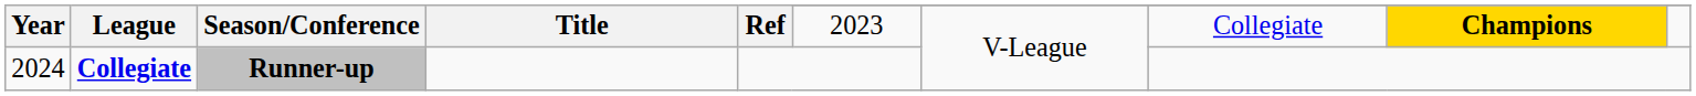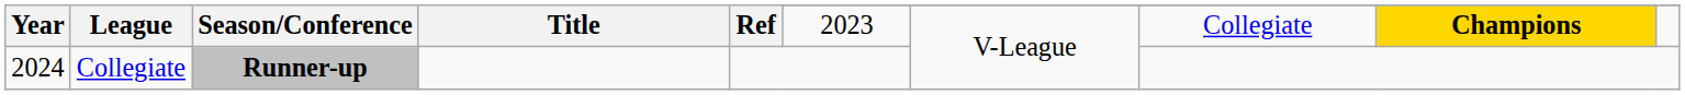2024 | League: bold -> normal
